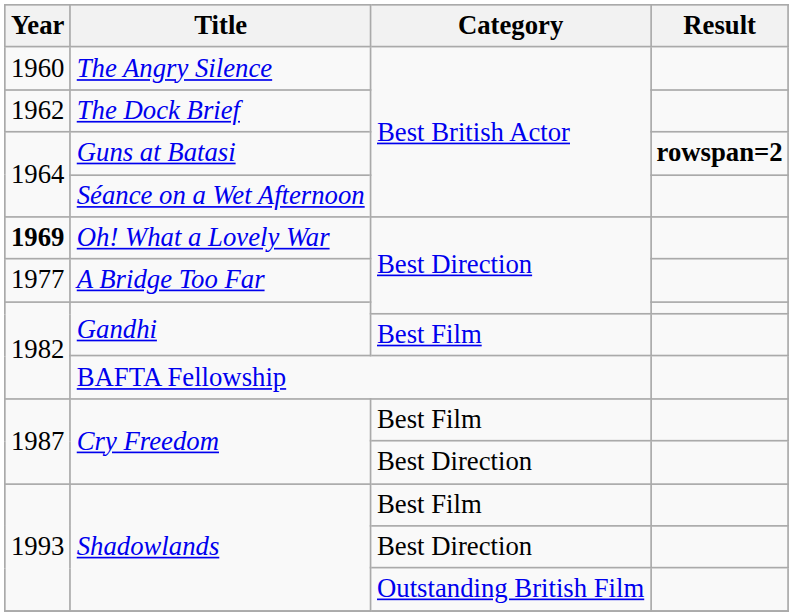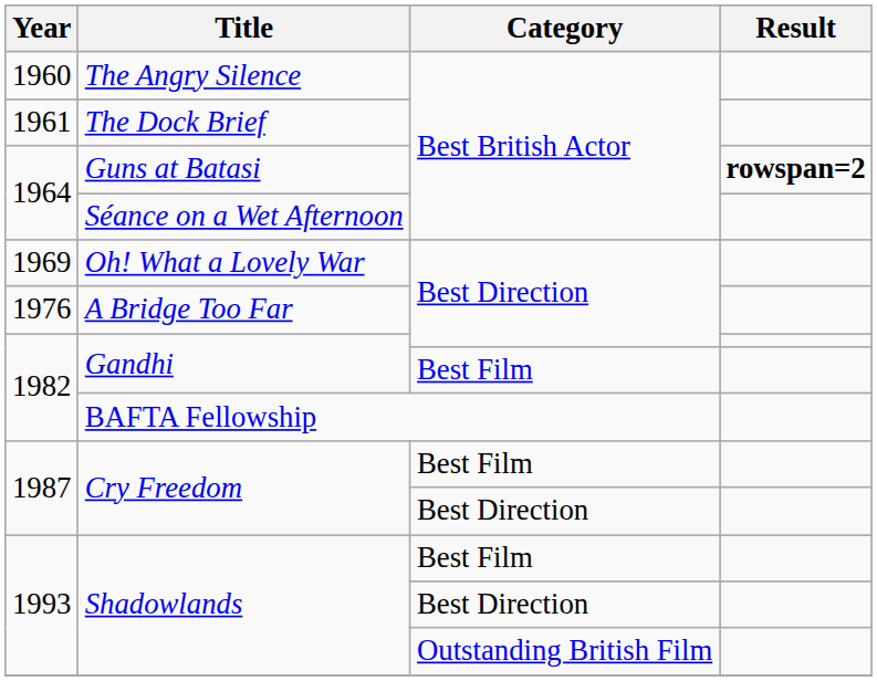The Dock Brief | Year: 1962 -> 1961
Oh! What a Lovely War | Year: bold -> normal
A Bridge Too Far | Year: 1977 -> 1976
